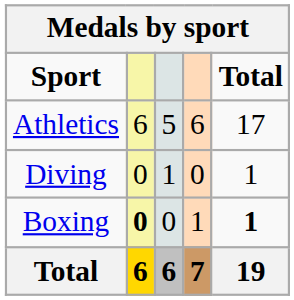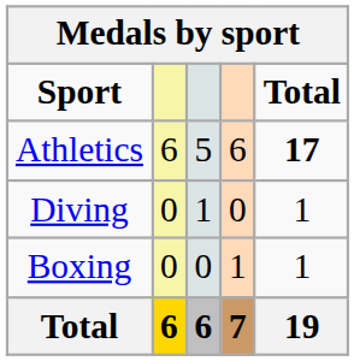Athletics | Total: normal -> bold
Boxing | column 2: bold -> normal
Boxing | Total: bold -> normal
